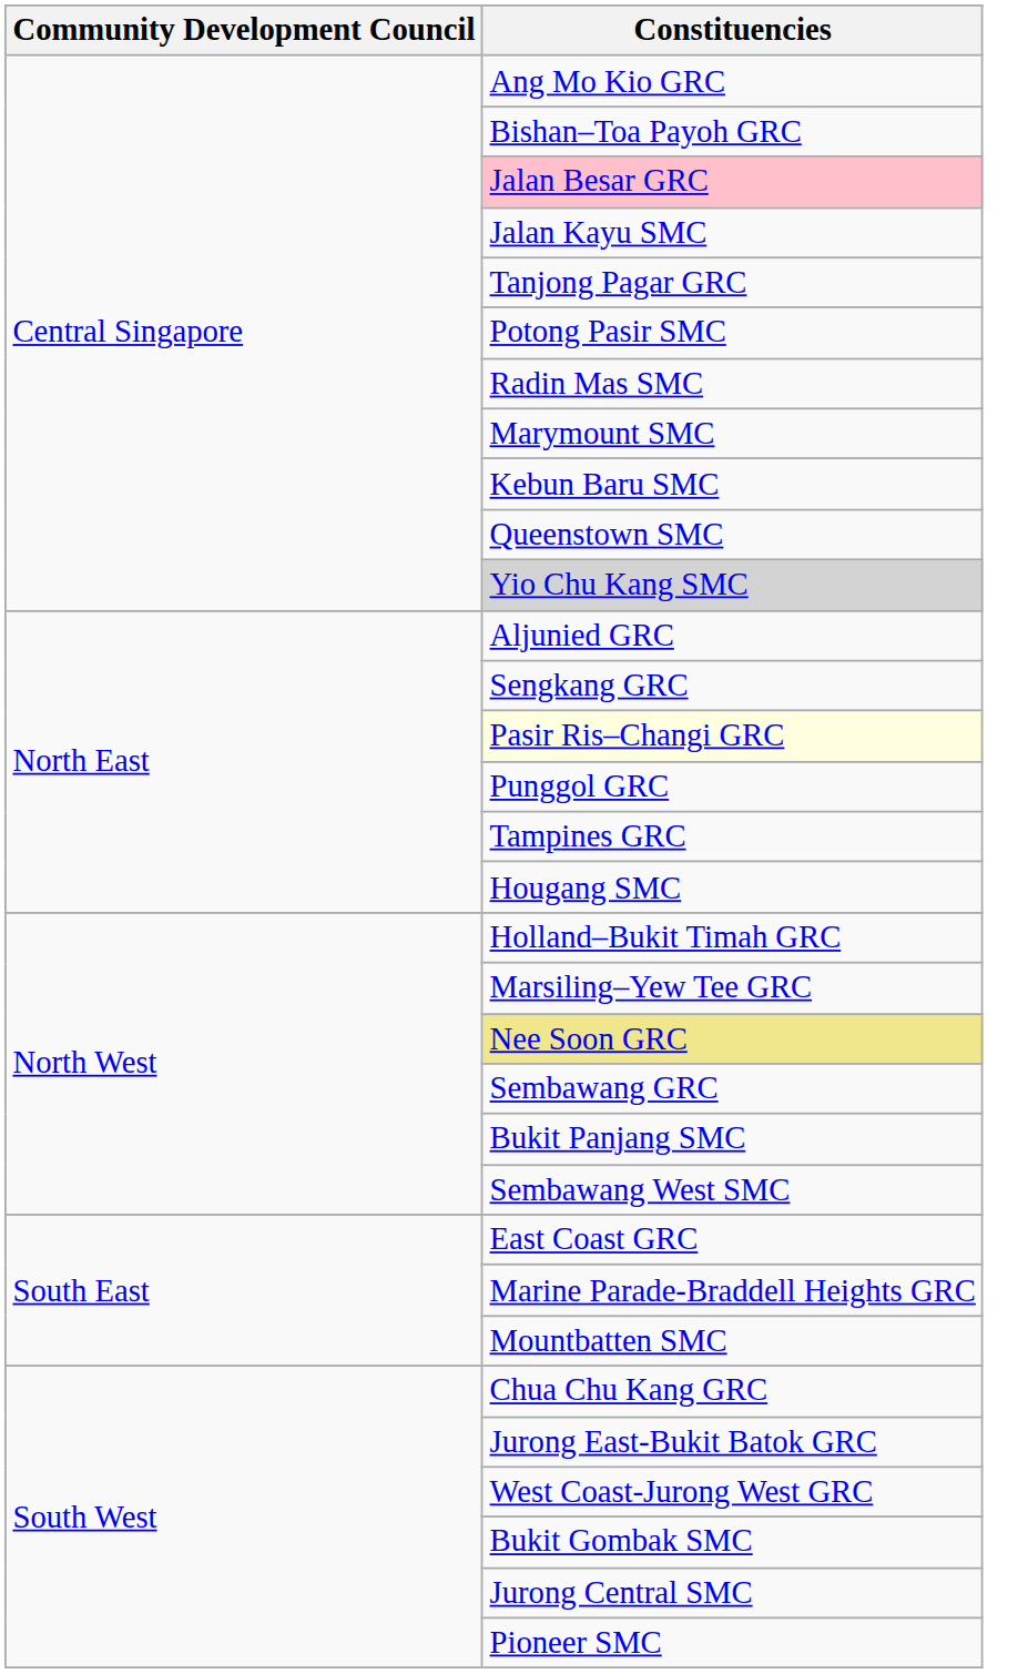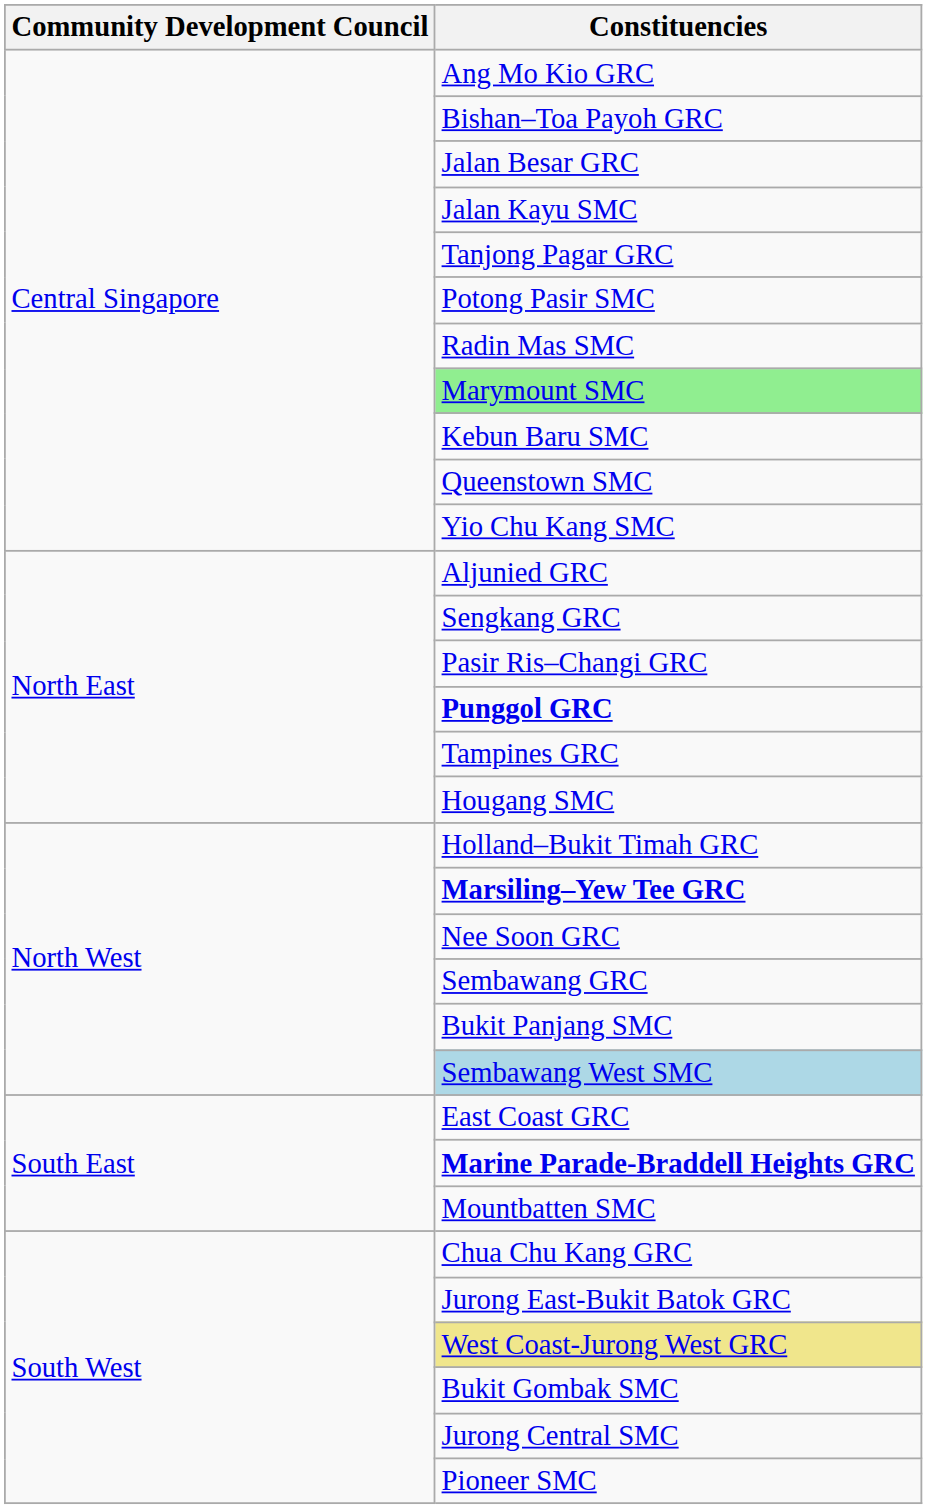Jalan Besar GRC | Constituencies: pink background -> no background
Marymount SMC | Constituencies: no background -> lightgreen background
Yio Chu Kang SMC | Constituencies: lightgrey background -> no background
Pasir Ris–Changi GRC | Constituencies: lightyellow background -> no background
Punggol GRC | Constituencies: normal -> bold
Marsiling–Yew Tee GRC | Constituencies: normal -> bold
Nee Soon GRC | Constituencies: khaki background -> no background
Sembawang West SMC | Constituencies: no background -> lightblue background
Marine Parade-Braddell Heights GRC | Constituencies: normal -> bold
West Coast-Jurong West GRC | Constituencies: no background -> khaki background
